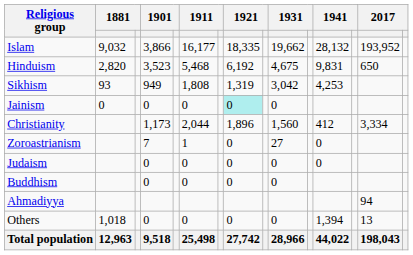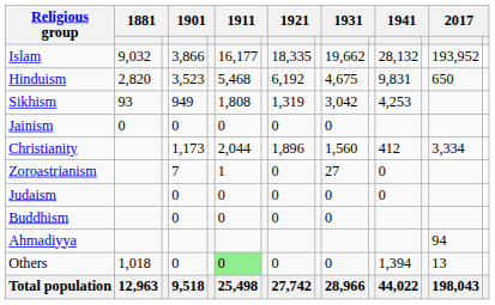Jainism | column 8: paleturquoise background -> no background
Others | column 6: no background -> lightgreen background
